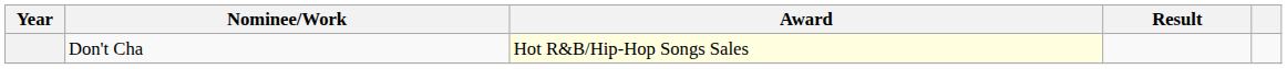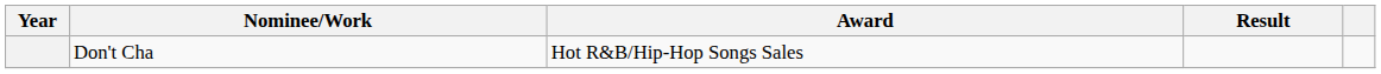Don't Cha | Award: lightyellow background -> no background
